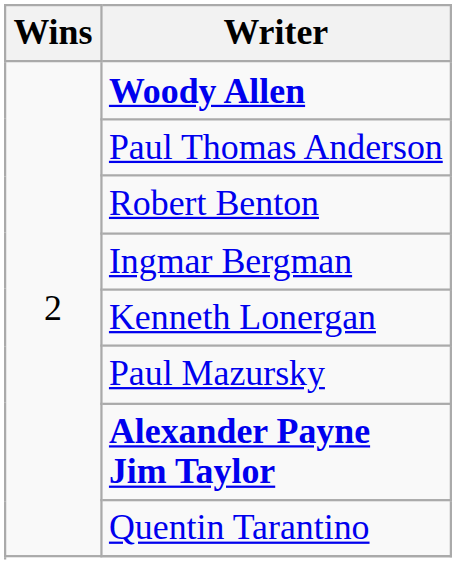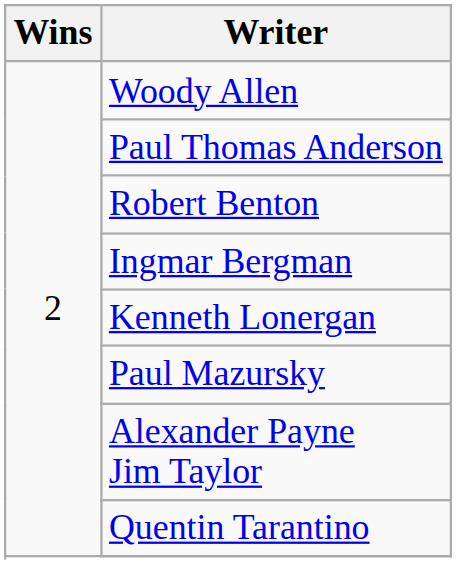Woody Allen | Writer: bold -> normal
Alexander Payne Jim Taylor | Writer: bold -> normal
